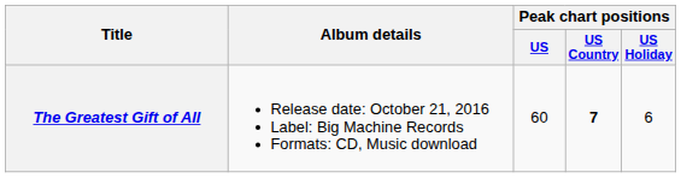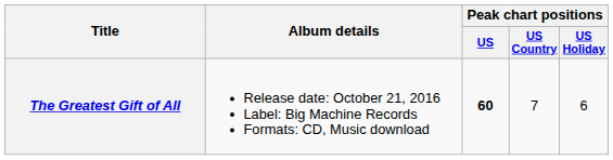row 3 | Peak chart positions / US: normal -> bold
row 3 | Peak chart positions / US Country: bold -> normal
